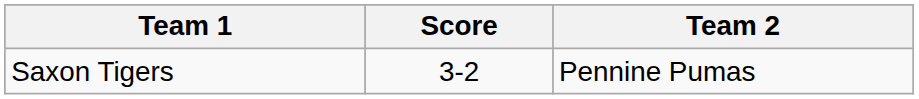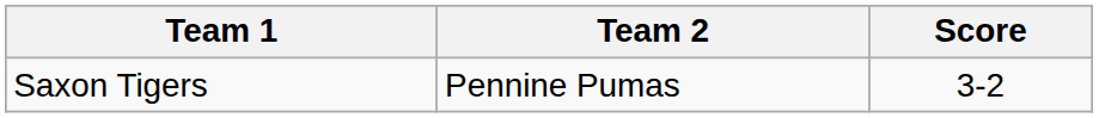columns swapped: Team 2 <-> Score
